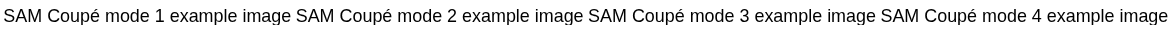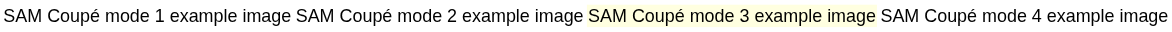SAM Coupé mode 1 example image | column 3: no background -> lightyellow background
